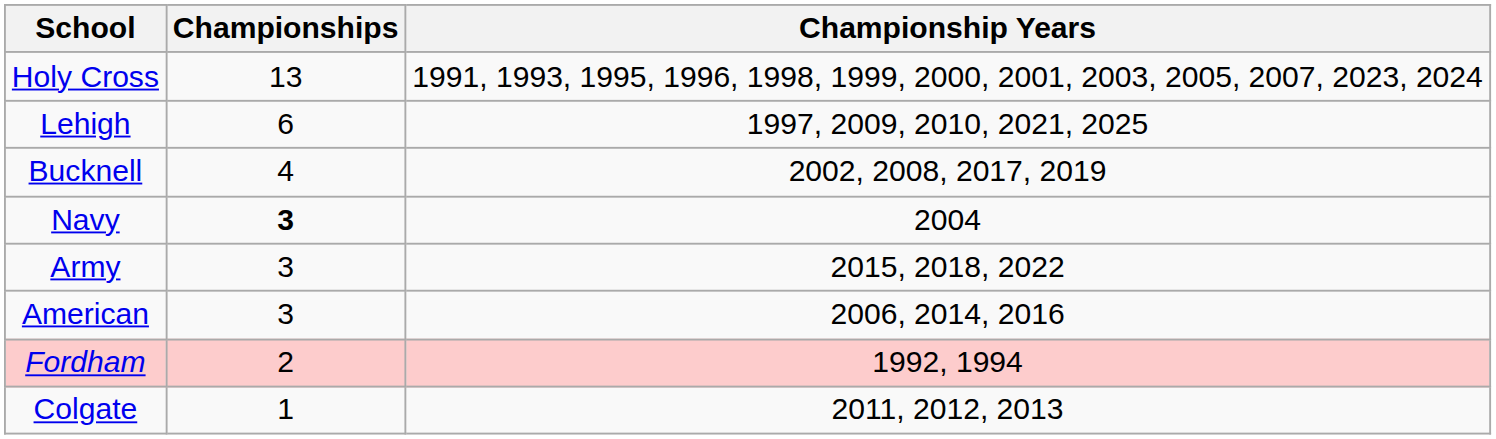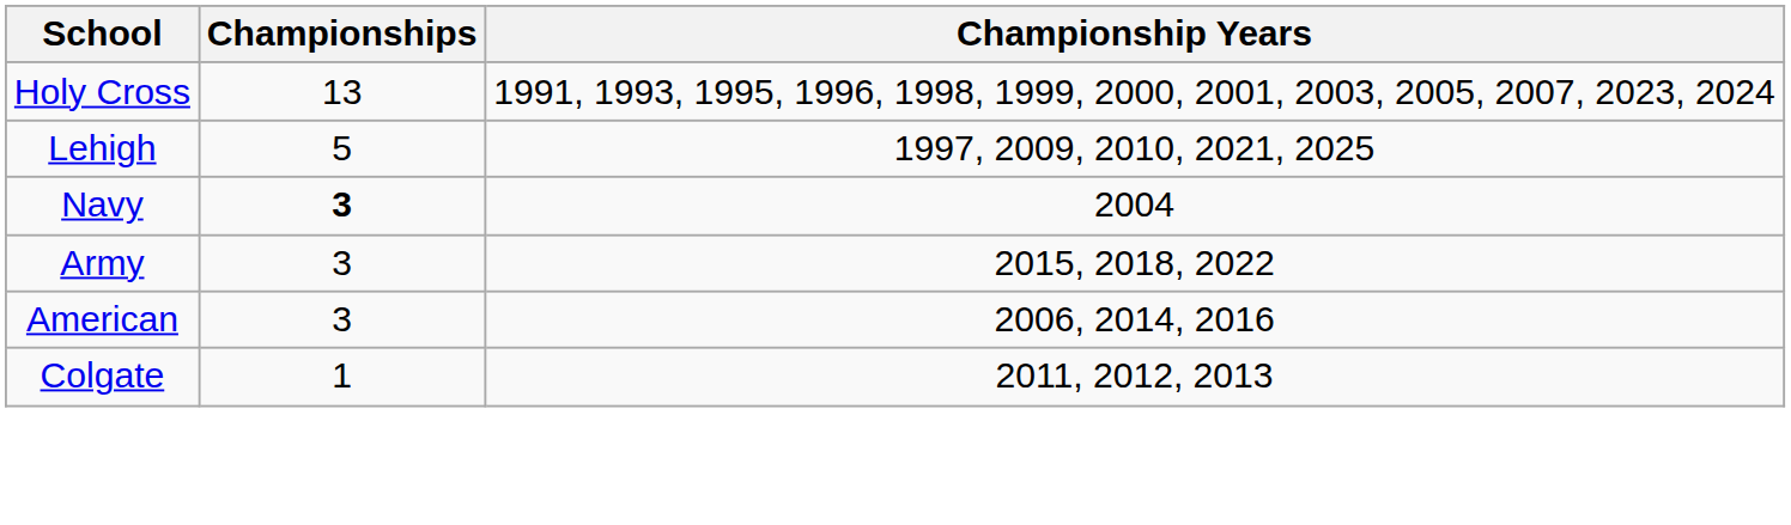Lehigh | Championships: 6 -> 5
- row: Bucknell | 4 | 2002, 2008, 2017, 2019
- row: Fordham | 2 | 1992, 1994
